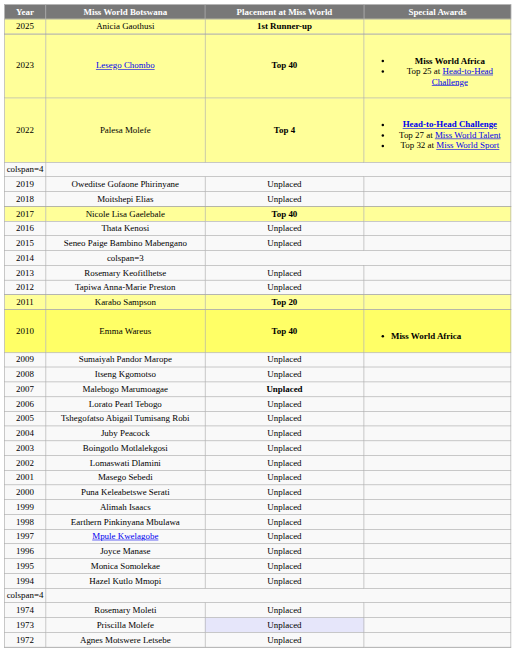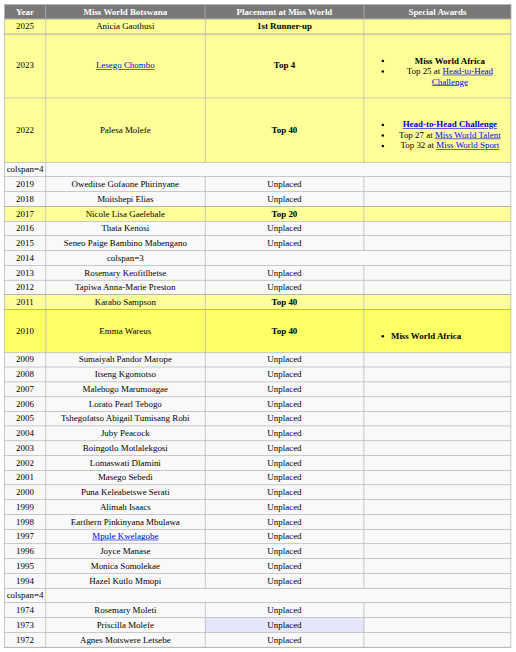Lesego Chombo | Placement at Miss World: Top 40 -> Top 4
Palesa Molefe | Placement at Miss World: Top 4 -> Top 40
Nicole Lisa Gaelebale | Placement at Miss World: Top 40 -> Top 20
Karabo Sampson | Placement at Miss World: Top 20 -> Top 40
Malebogo Marumoagae | Placement at Miss World: bold -> normal
